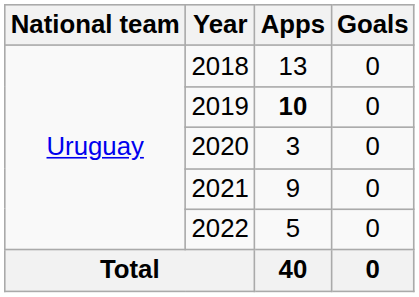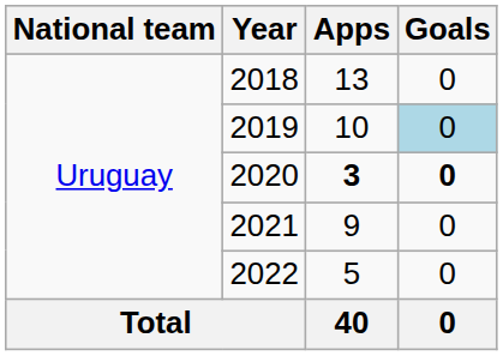2019 | Apps: bold -> normal
2019 | Goals: no background -> lightblue background
2020 | Apps: normal -> bold
2020 | Goals: normal -> bold
